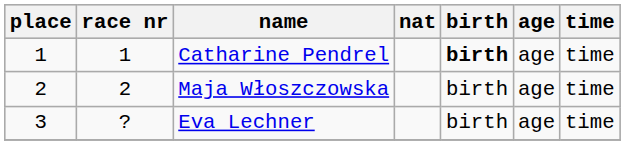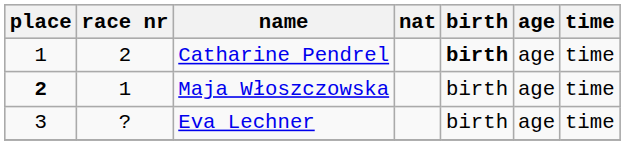Catharine Pendrel | race nr: 1 -> 2
Maja Włoszczowska | place: normal -> bold
Maja Włoszczowska | race nr: 2 -> 1
